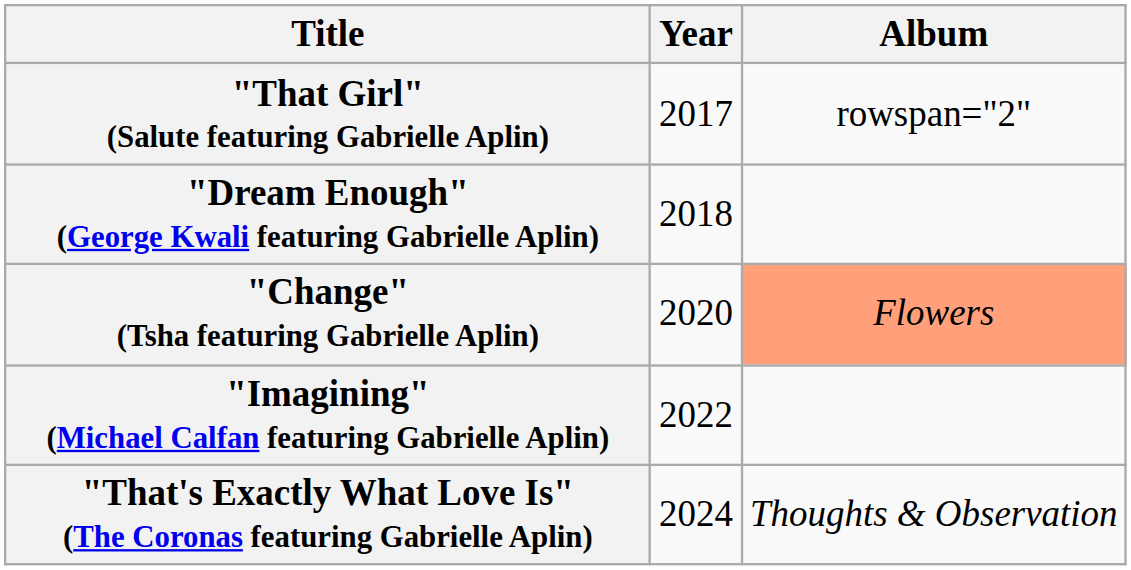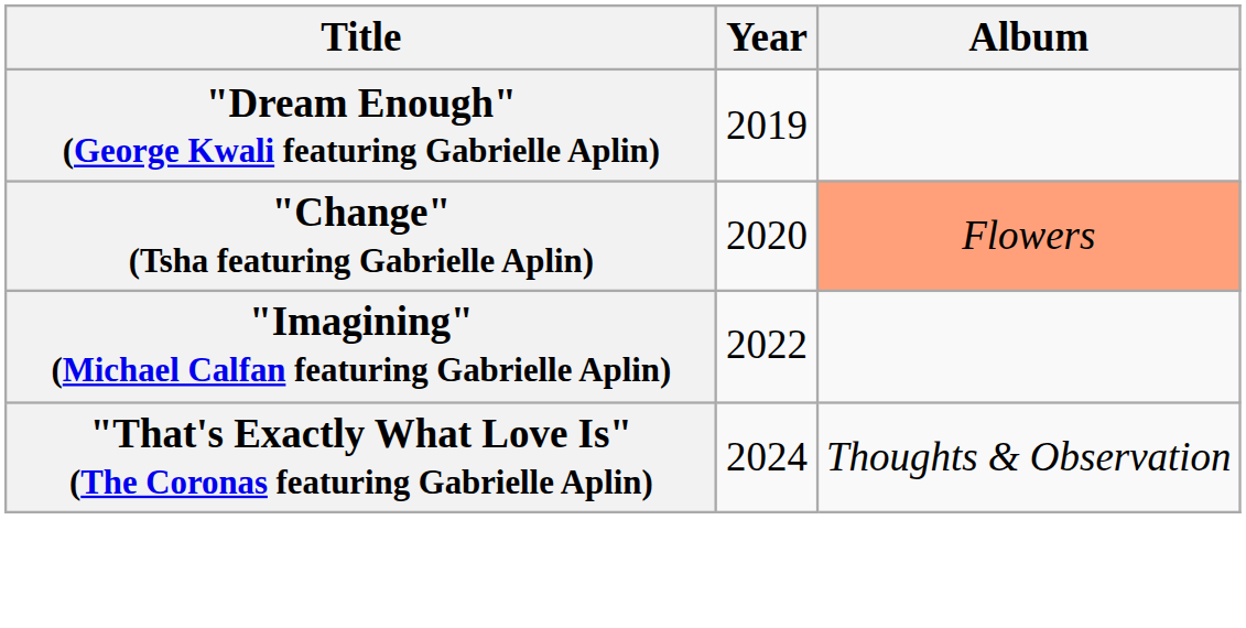- row: "That Girl" (Salute featuring Gabrielle Aplin) | 2017 | rowspan="2"
"Dream Enough" (George Kwali featuring Gabrielle Aplin) | Year: 2018 -> 2019
